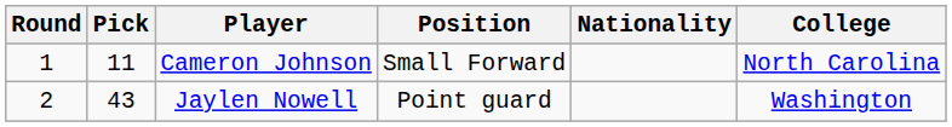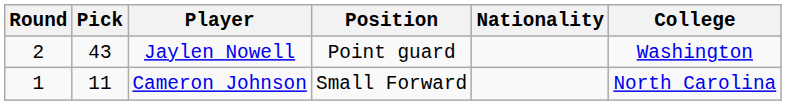rows swapped: Cameron Johnson <-> Jaylen Nowell
